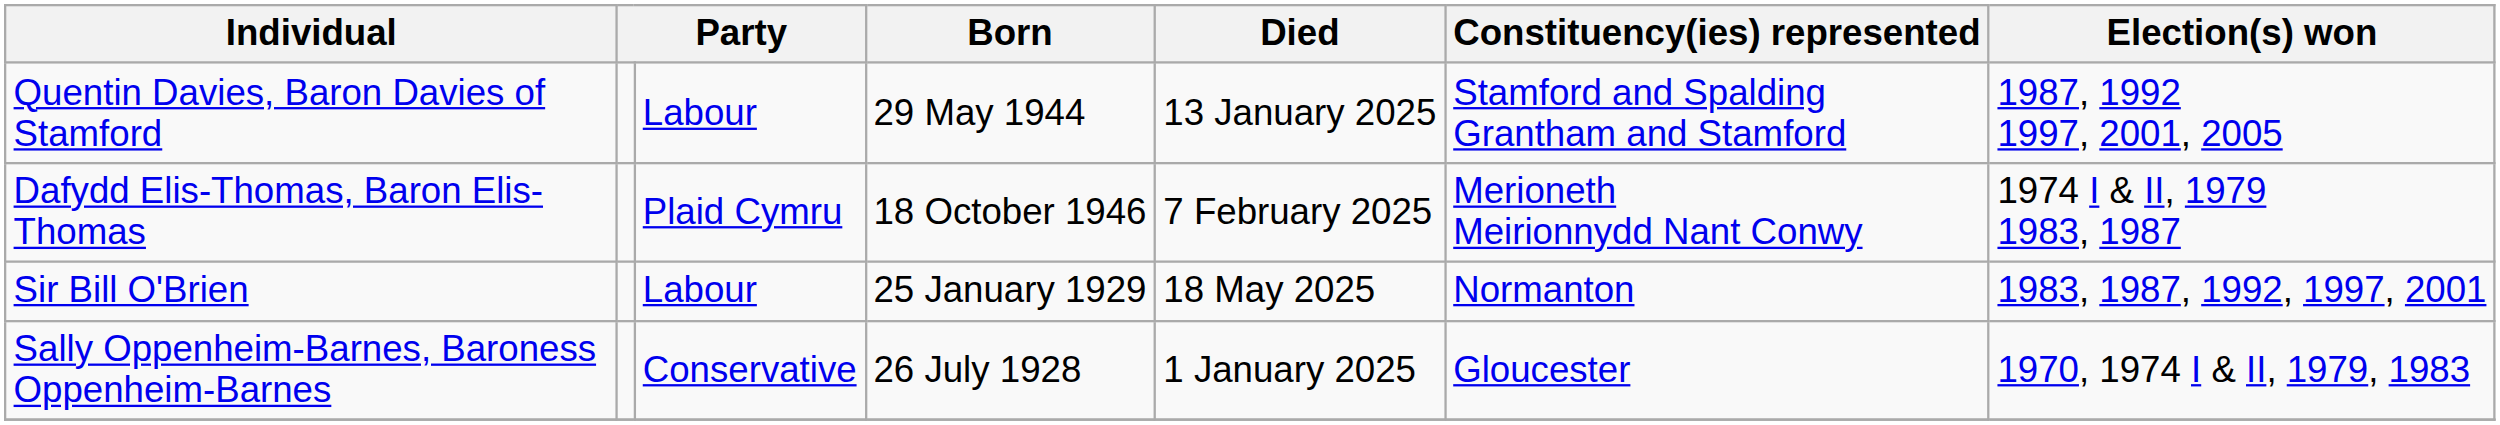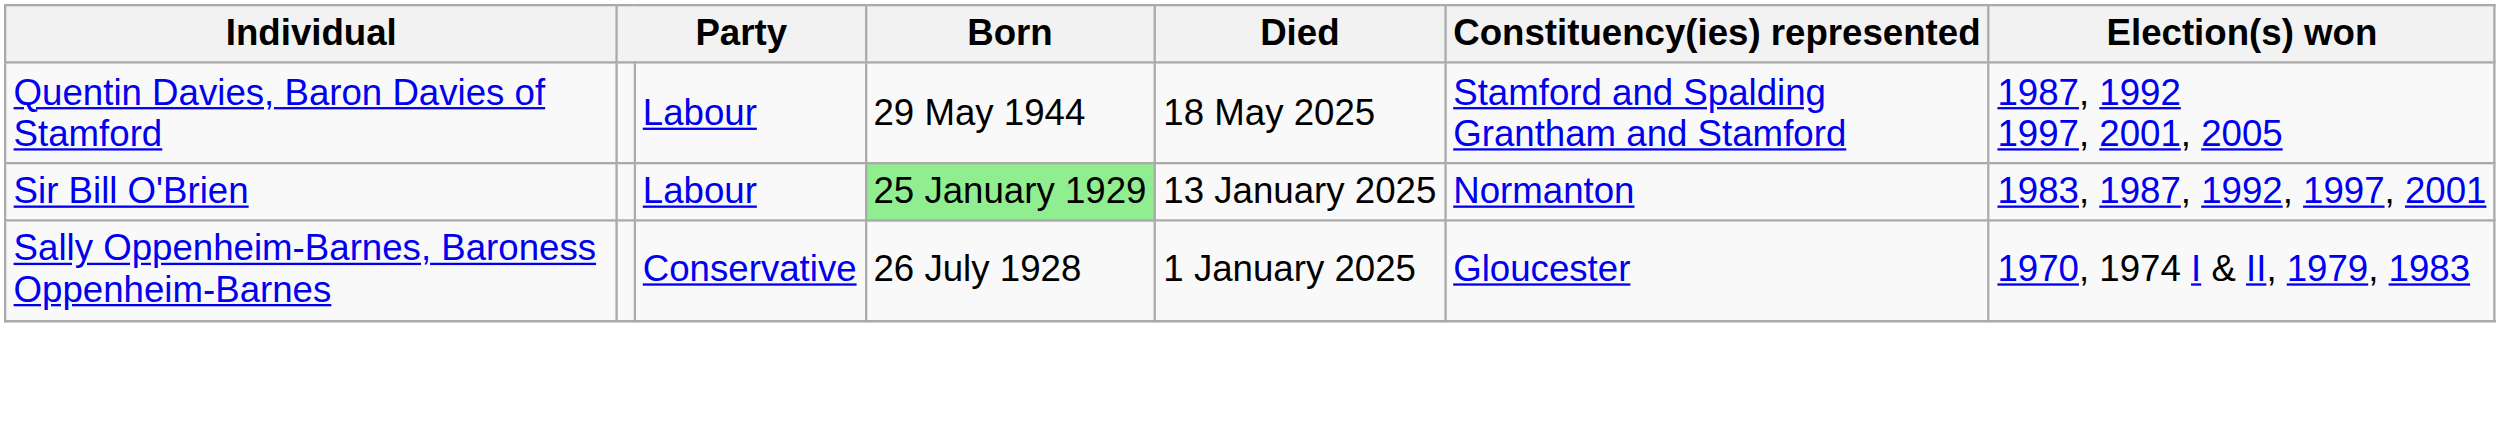Quentin Davies, Baron Davies of Stamford | Died: 13 January 2025 -> 18 May 2025
- row: Dafydd Elis-Thomas, Baron Elis-Thomas | Plaid Cymru | 18 October 1946 | 7 February 2025 | Merioneth Meirionnydd Nant Conwy | 1974 I & II, 1979 1983, 1987
Sir Bill O'Brien | Born: no background -> lightgreen background
Sir Bill O'Brien | Died: 18 May 2025 -> 13 January 2025
